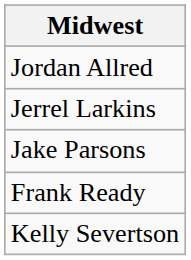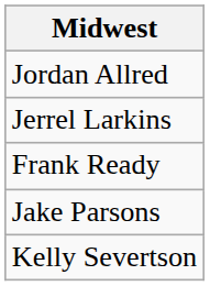row 4 | column 1: Jake Parsons -> Frank Ready
row 5 | column 1: Frank Ready -> Jake Parsons
